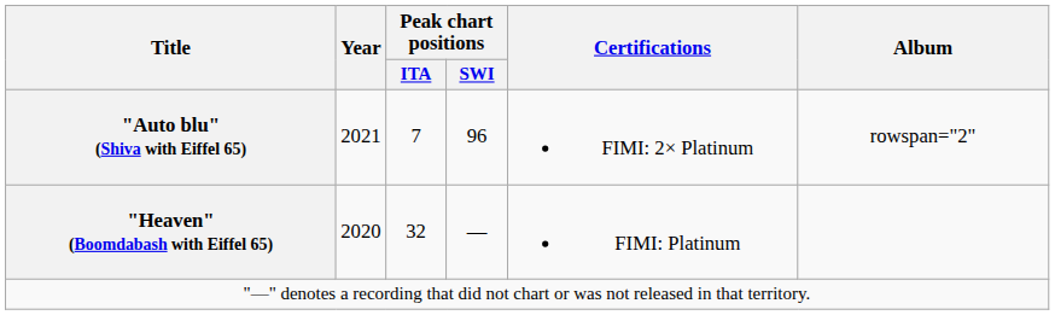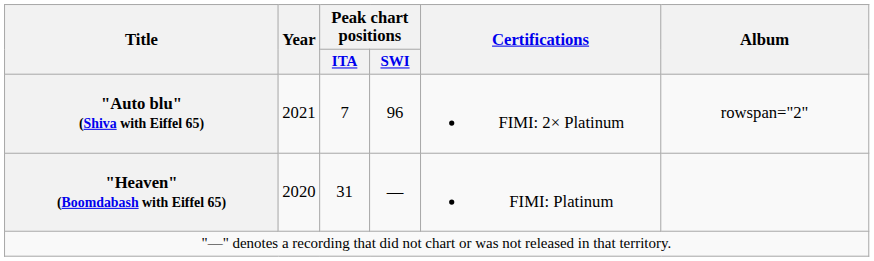"Heaven" (Boomdabash with Eiffel 65) | Peak chart positions / ITA: 32 -> 31
